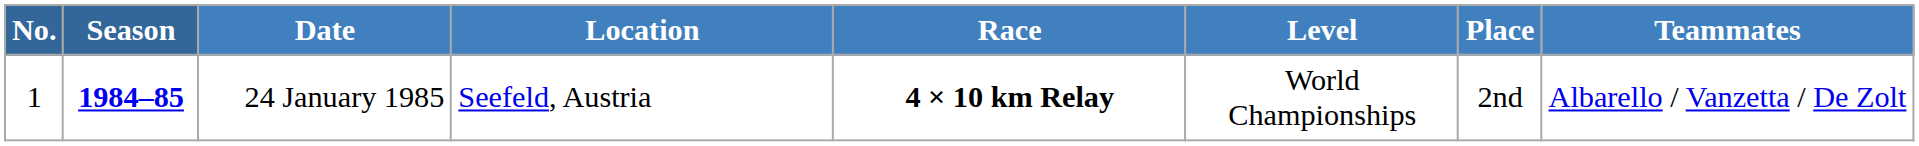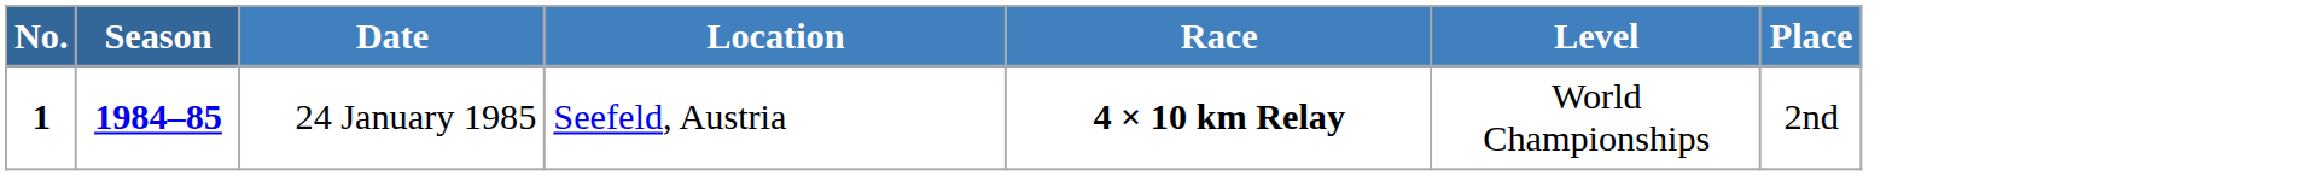- column: Teammates | Albarello / Vanzetta / De Zolt
24 January 1985 | No.: normal -> bold
